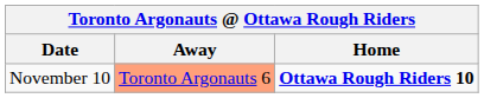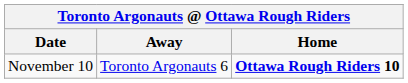November 10 | Away: lightsalmon background -> no background
